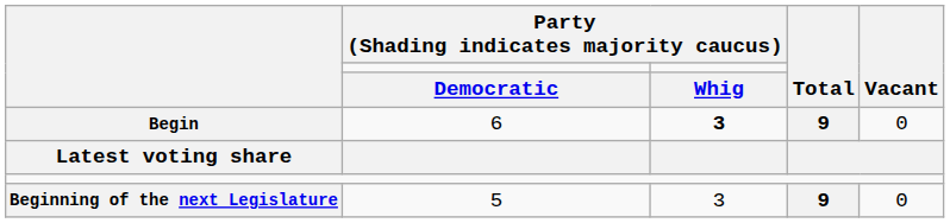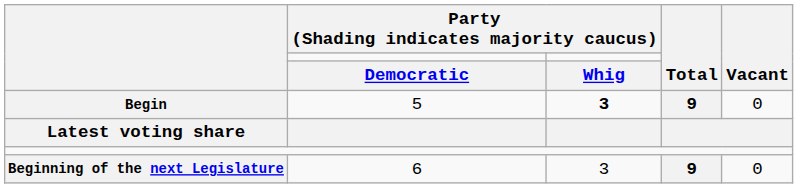Begin | column 2: 6 -> 5
Beginning of the next Legislature | column 2: 5 -> 6
